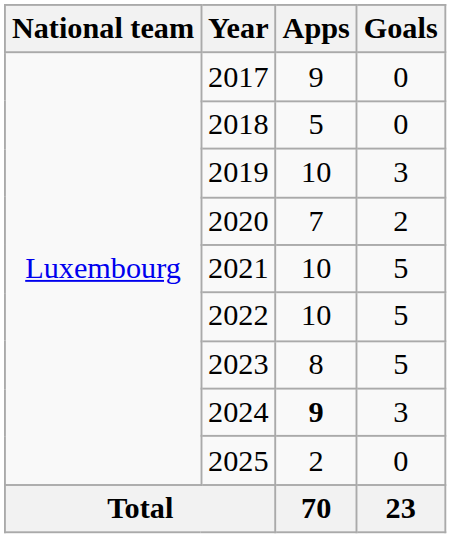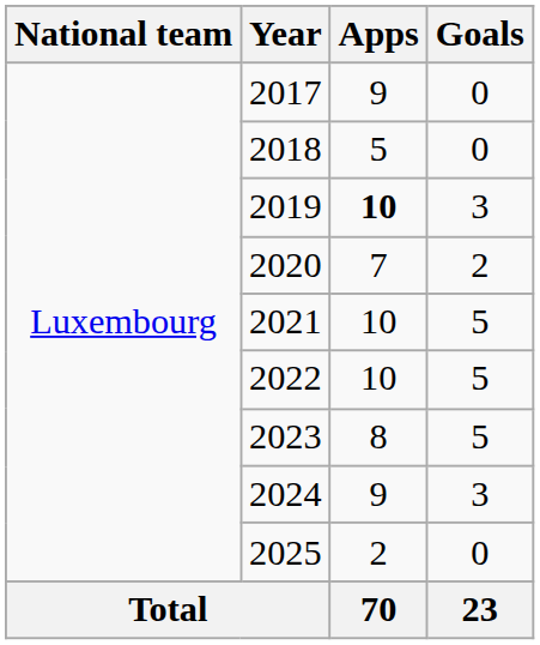2019 | Apps: normal -> bold
2024 | Apps: bold -> normal
